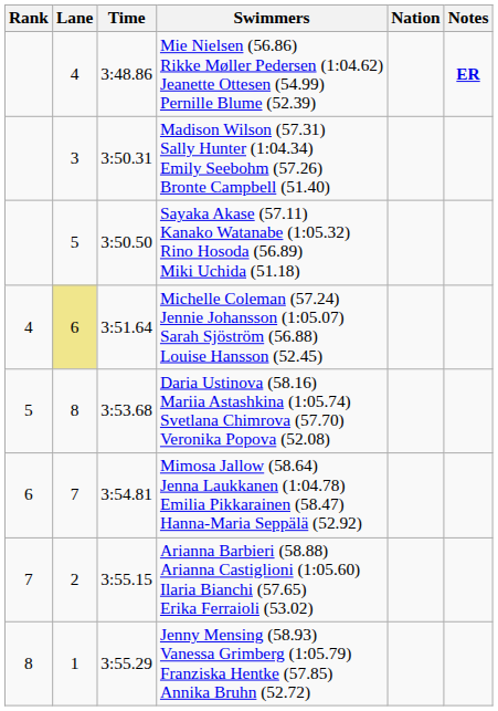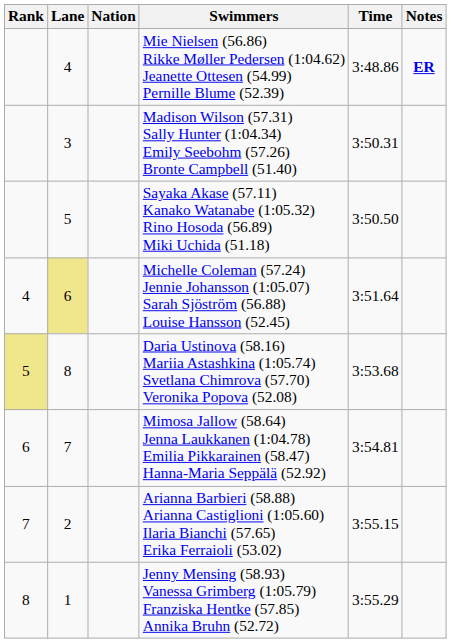columns swapped: Nation <-> Time
row 6 | Rank: no background -> khaki background
